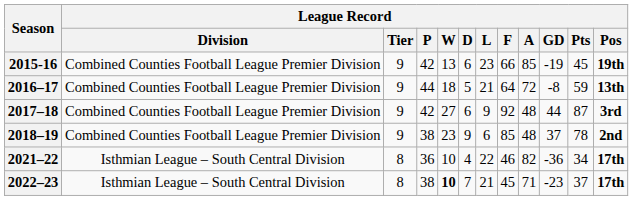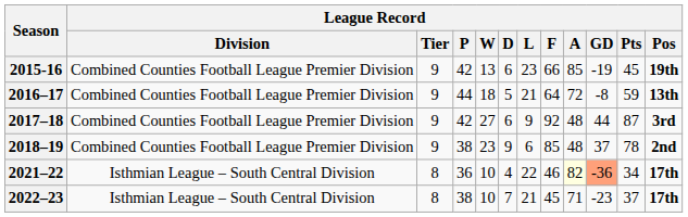2021–22 | League Record / A: no background -> lightyellow background
2021–22 | League Record / GD: no background -> lightsalmon background
2022–23 | League Record / W: bold -> normal
